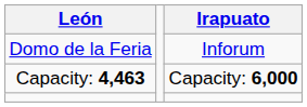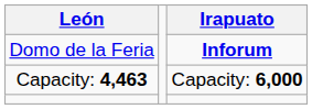Domo de la Feria | Irapuato: normal -> bold
